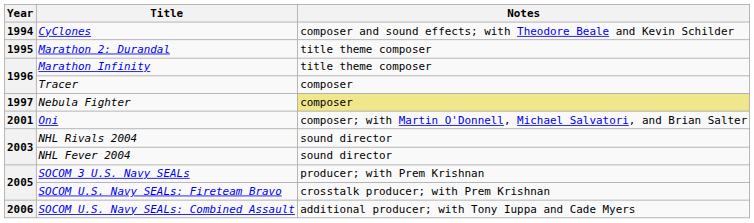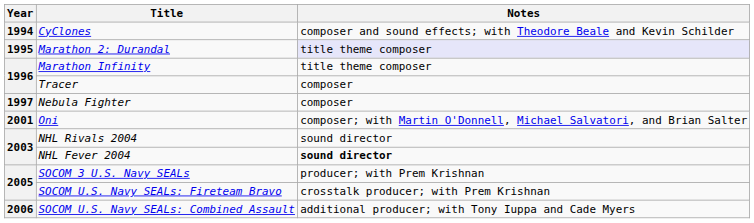Marathon 2: Durandal | Notes: no background -> lavender background
Nebula Fighter | Notes: khaki background -> no background
NHL Fever 2004 | Notes: normal -> bold
